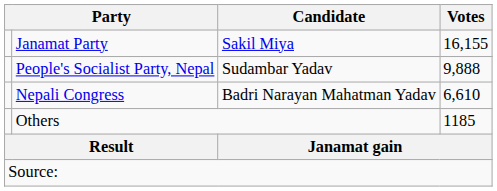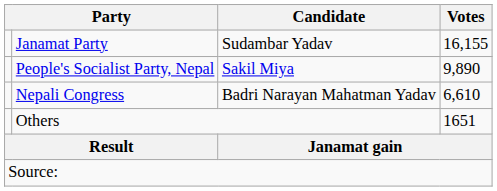Janamat Party | Candidate: Sakil Miya -> Sudambar Yadav
People's Socialist Party, Nepal | Candidate: Sudambar Yadav -> Sakil Miya
People's Socialist Party, Nepal | Votes: 9,888 -> 9,890
Others | Votes: 1185 -> 1651
